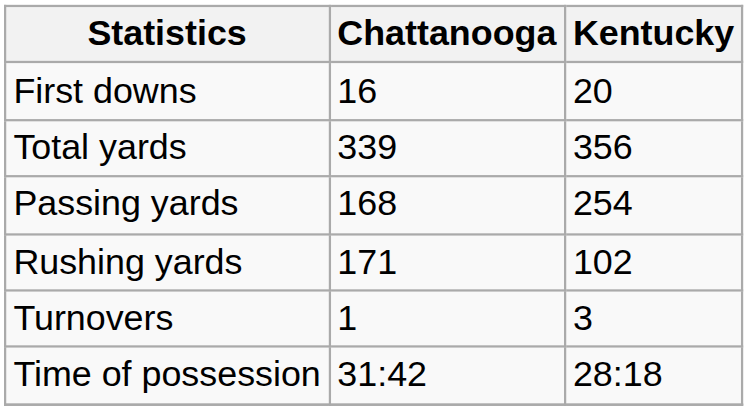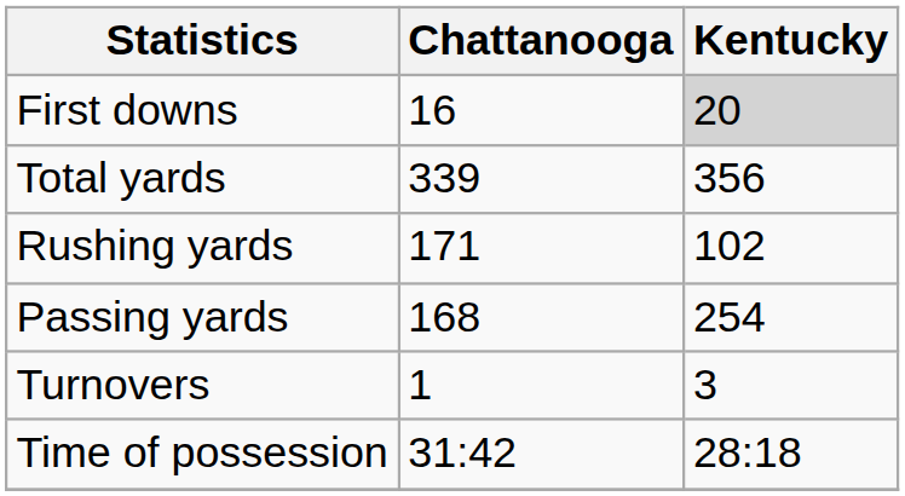First downs | Kentucky: no background -> lightgrey background
rows swapped: Rushing yards <-> Passing yards
